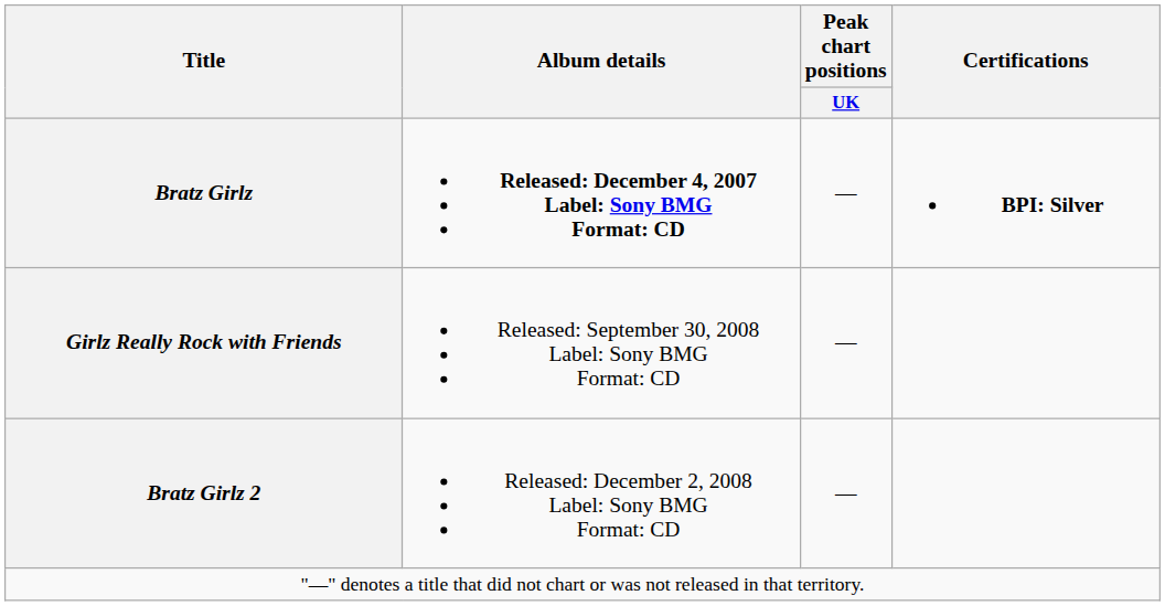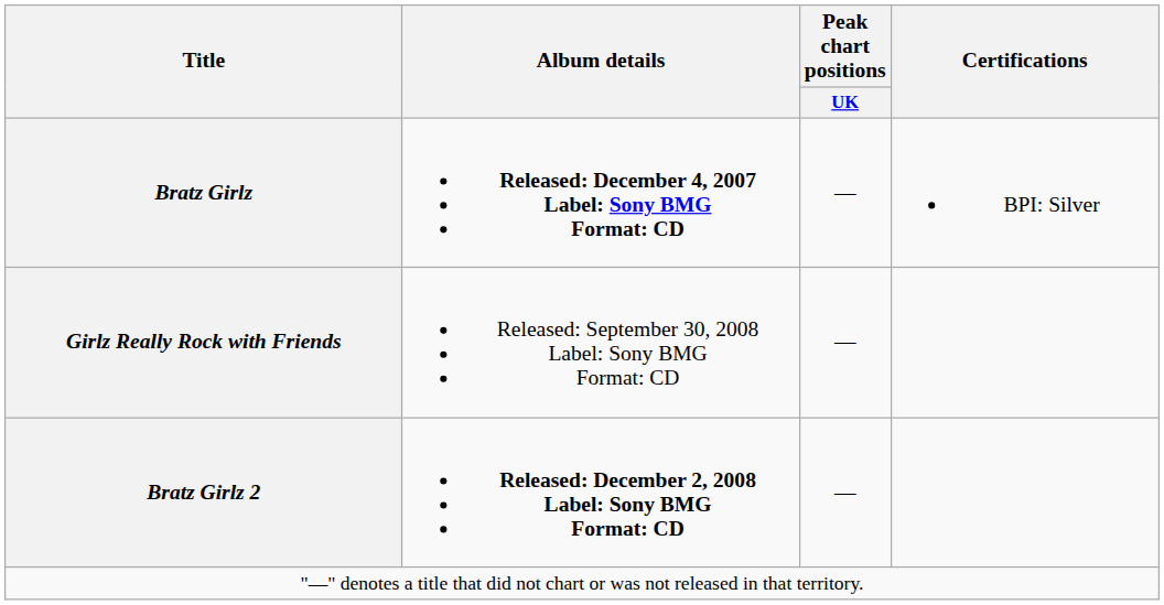Bratz Girlz | Certifications: bold -> normal
Bratz Girlz 2 | Album details: normal -> bold
